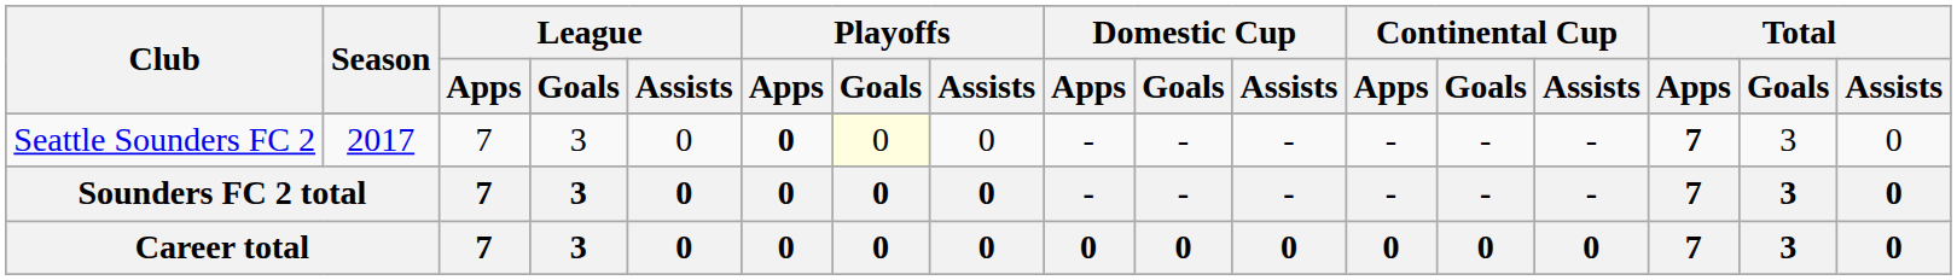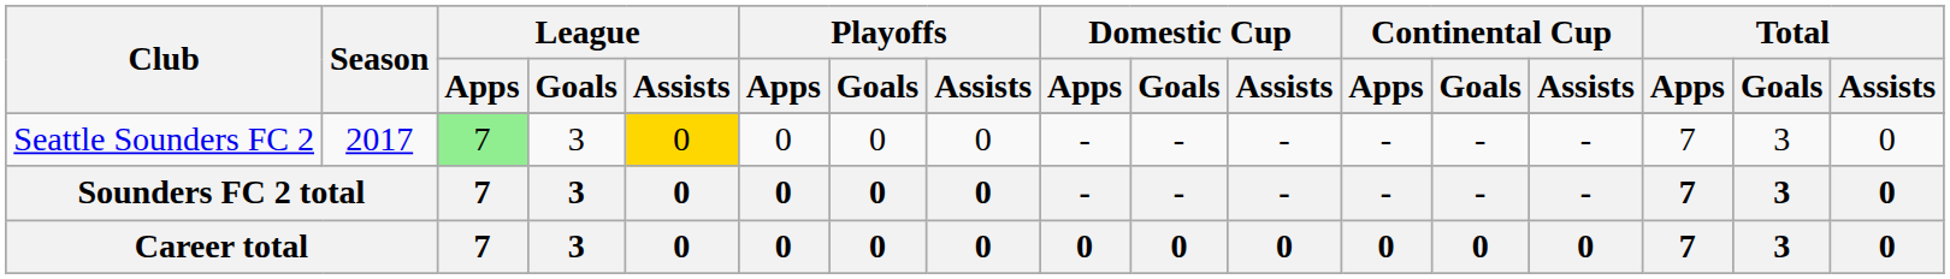2017 | League / Apps: no background -> lightgreen background
2017 | League / Assists: no background -> gold background
2017 | Playoffs / Apps: bold -> normal
2017 | Playoffs / Goals: lightyellow background -> no background
2017 | Total / Apps: bold -> normal
